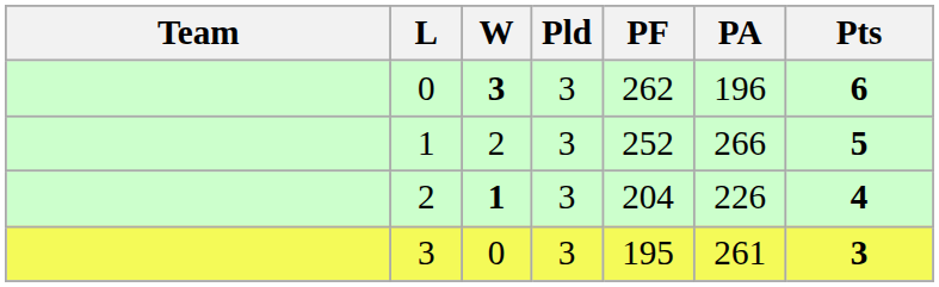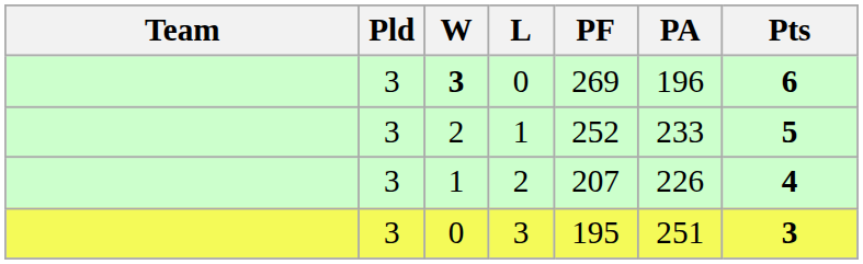columns swapped: Pld <-> L
row 2 | PF: 262 -> 269
row 3 | PA: 266 -> 233
row 4 | W: bold -> normal
row 4 | PF: 204 -> 207
row 5 | PA: 261 -> 251
